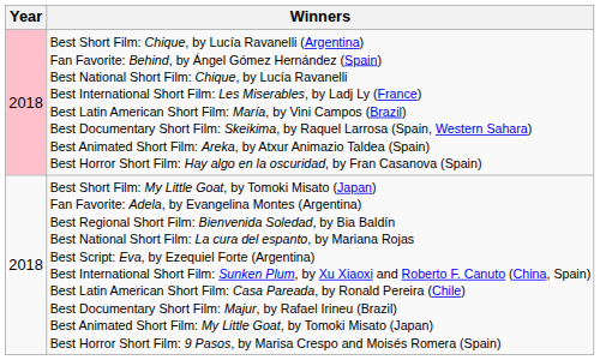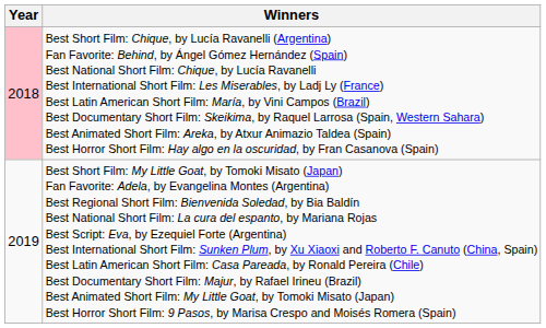row 3 | Year: 2018 -> 2019
